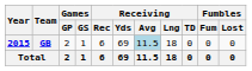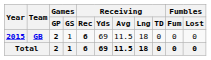GB | Games / GP: normal -> bold
GB | Receiving / Rec: normal -> bold
GB | Receiving / Avg: lightblue background -> no background
